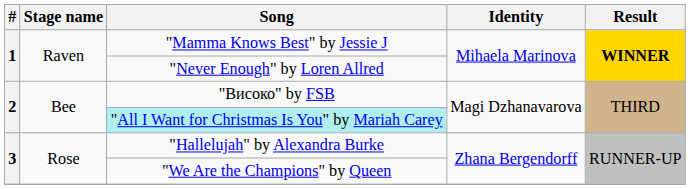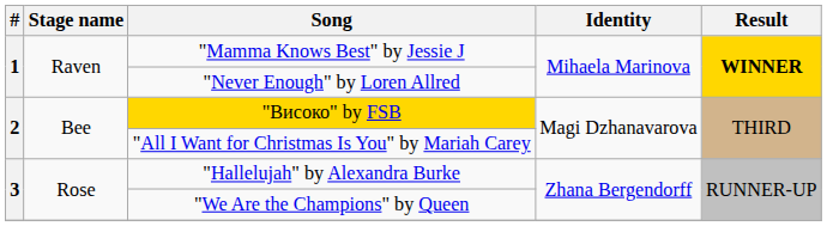"Високо" by FSB | Song: no background -> gold background
"All I Want for Christmas Is You" by Mariah Carey | Song: paleturquoise background -> no background
